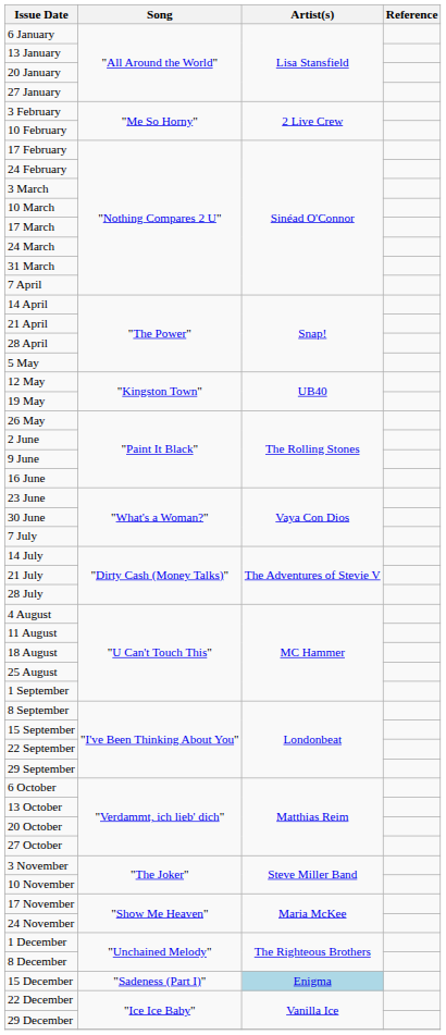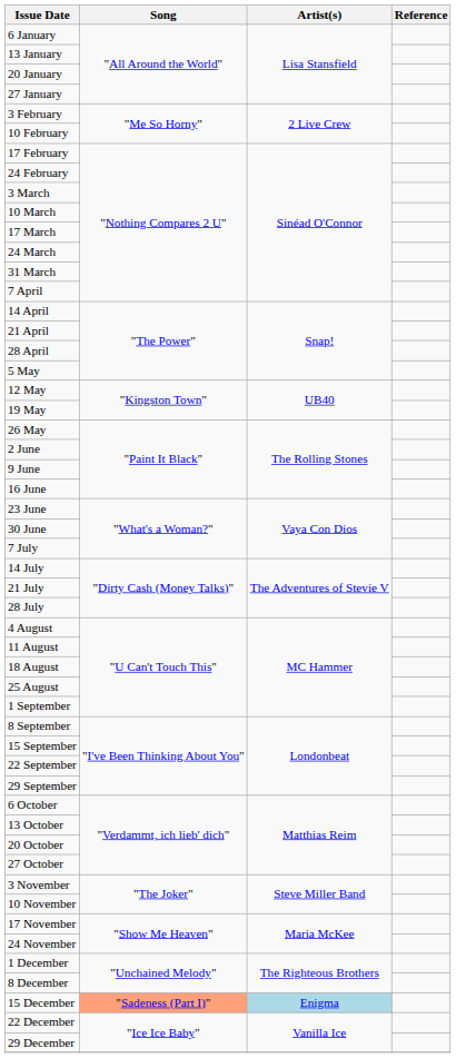15 December | Song: no background -> lightsalmon background
